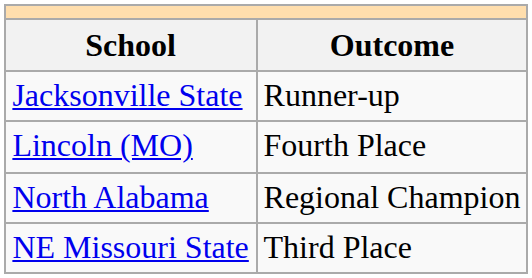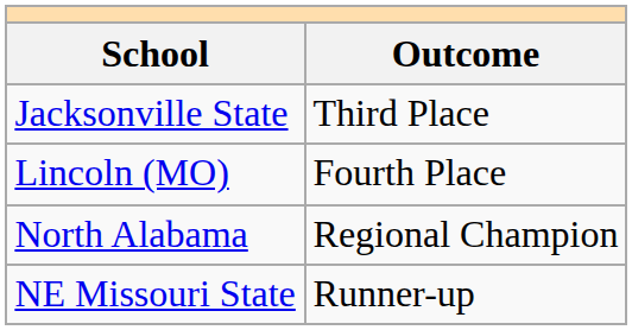Jacksonville State | Outcome: Runner-up -> Third Place
NE Missouri State | Outcome: Third Place -> Runner-up
